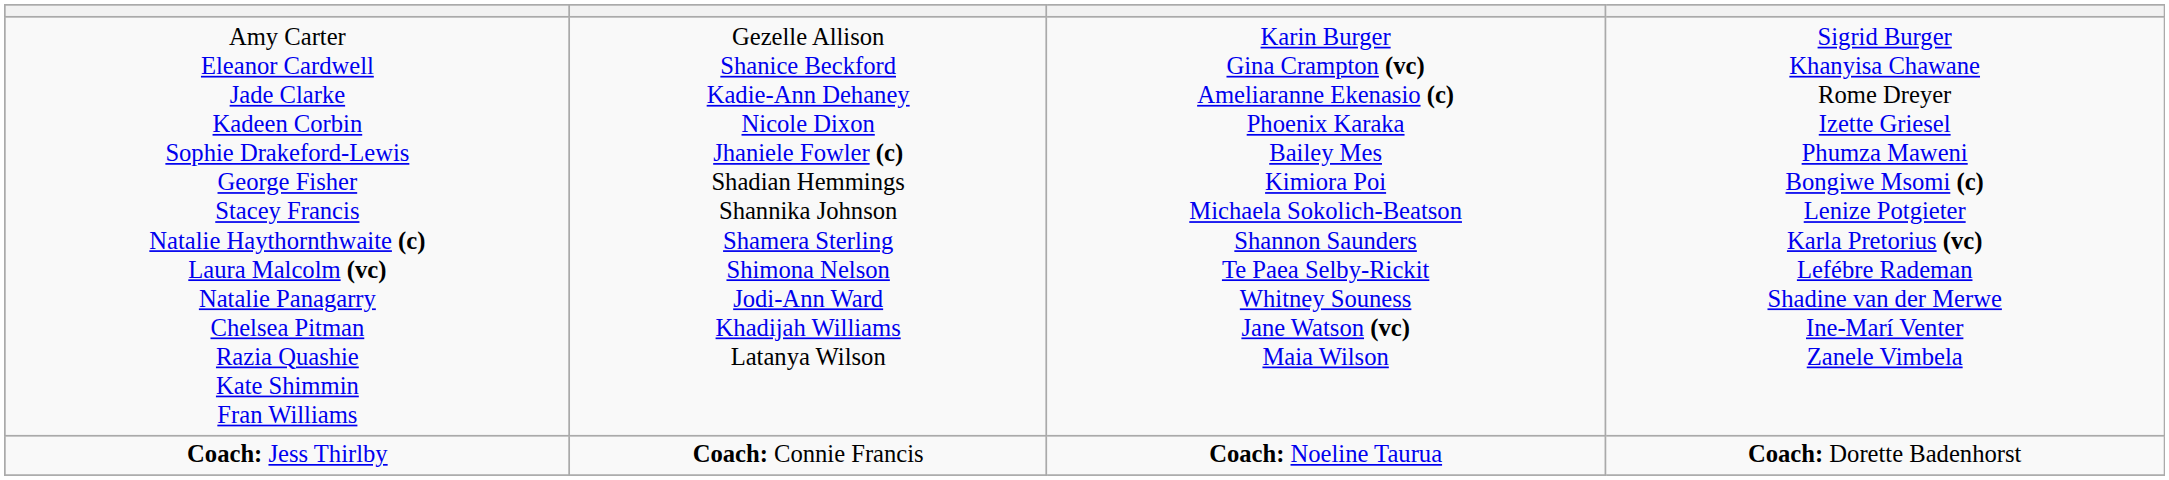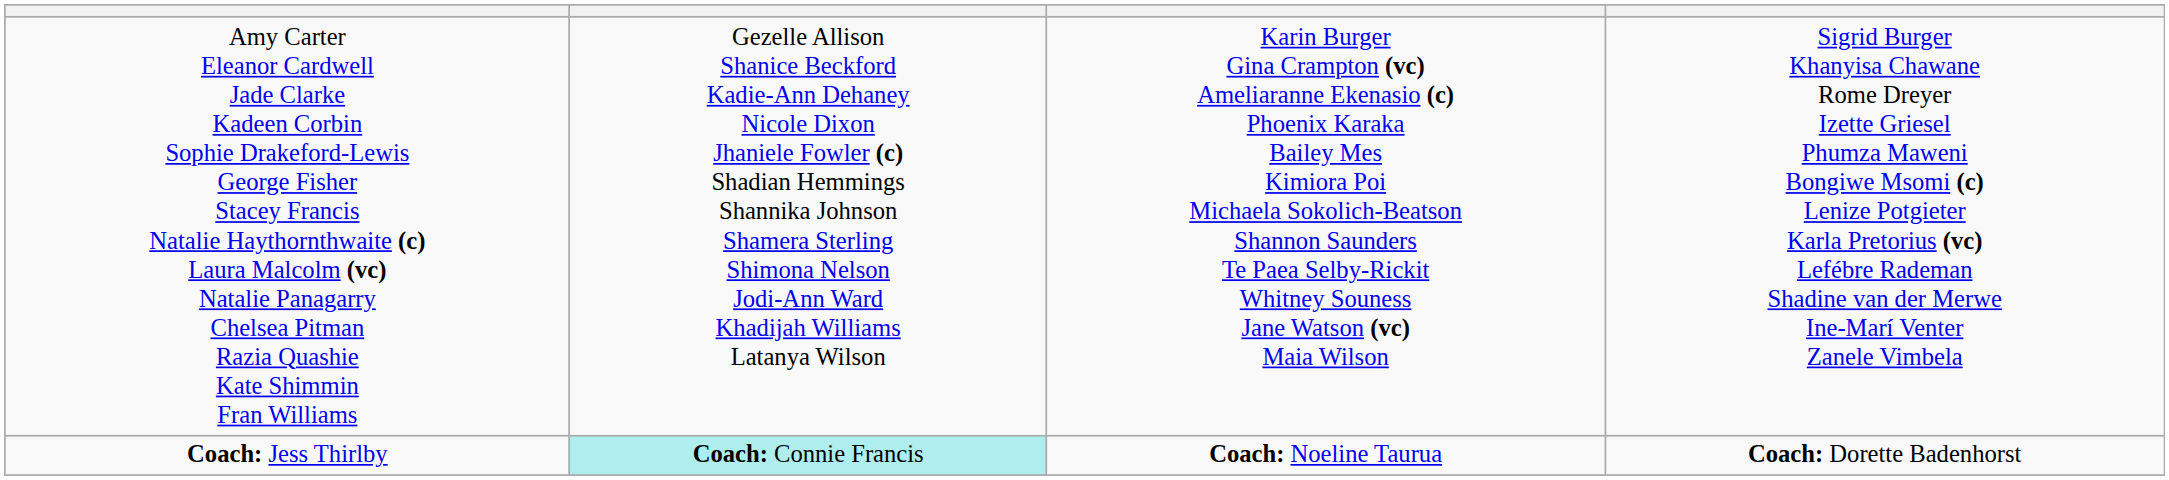Coach: Jess Thirlby | column 2: no background -> paleturquoise background
